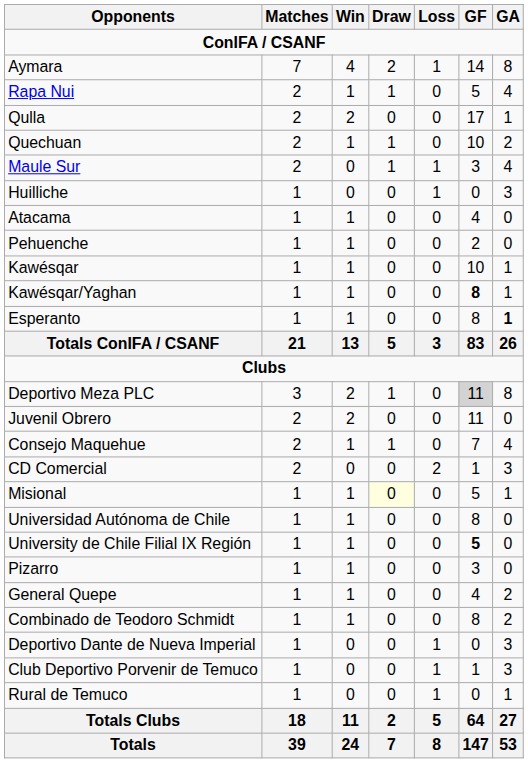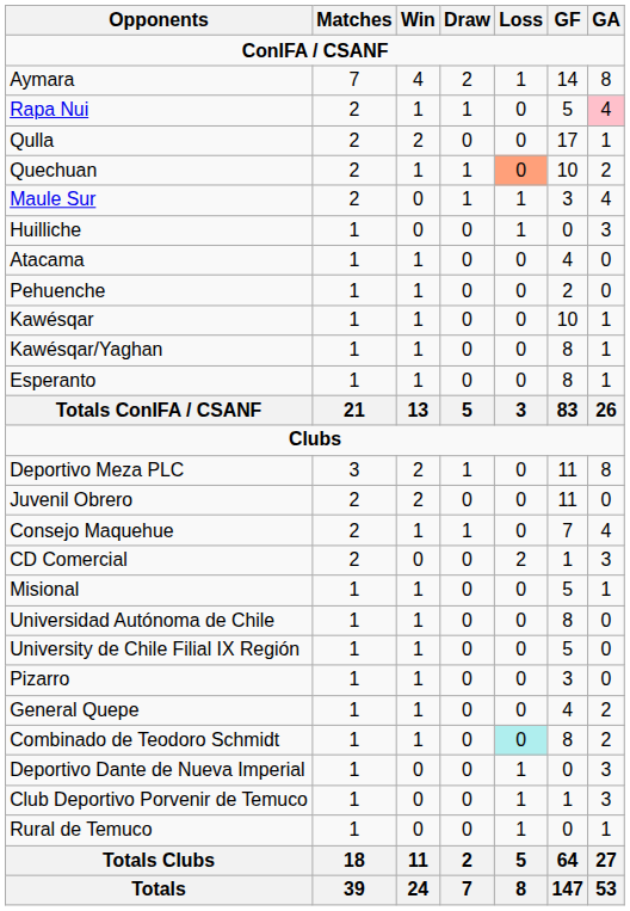Rapa Nui | GA: no background -> pink background
Quechuan | Loss: no background -> lightsalmon background
Kawésqar/Yaghan | GF: bold -> normal
Esperanto | GA: bold -> normal
Deportivo Meza PLC | GF: lightgrey background -> no background
Misional | Draw: lightyellow background -> no background
University de Chile Filial IX Región | GF: bold -> normal
Combinado de Teodoro Schmidt | Loss: no background -> paleturquoise background
